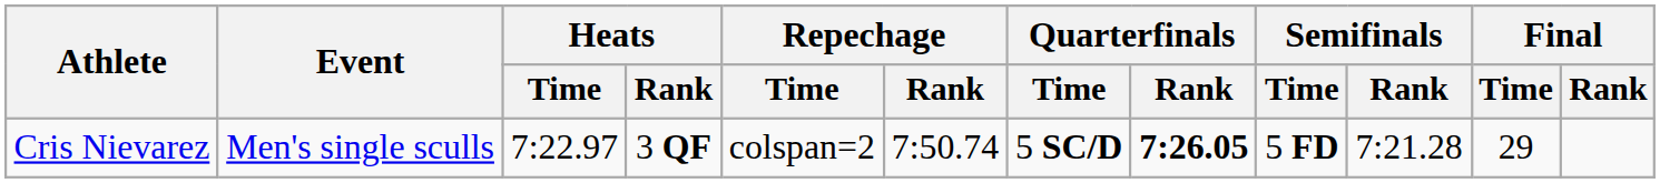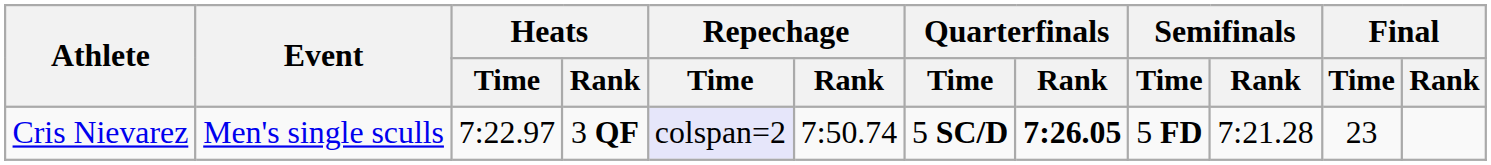Cris Nievarez | Repechage / Time: no background -> lavender background
Cris Nievarez | Final / Time: 29 -> 23
